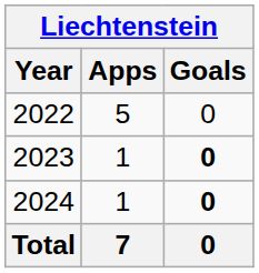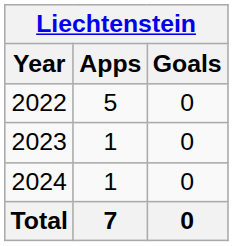2023 | Goals: bold -> normal
2024 | Goals: bold -> normal
